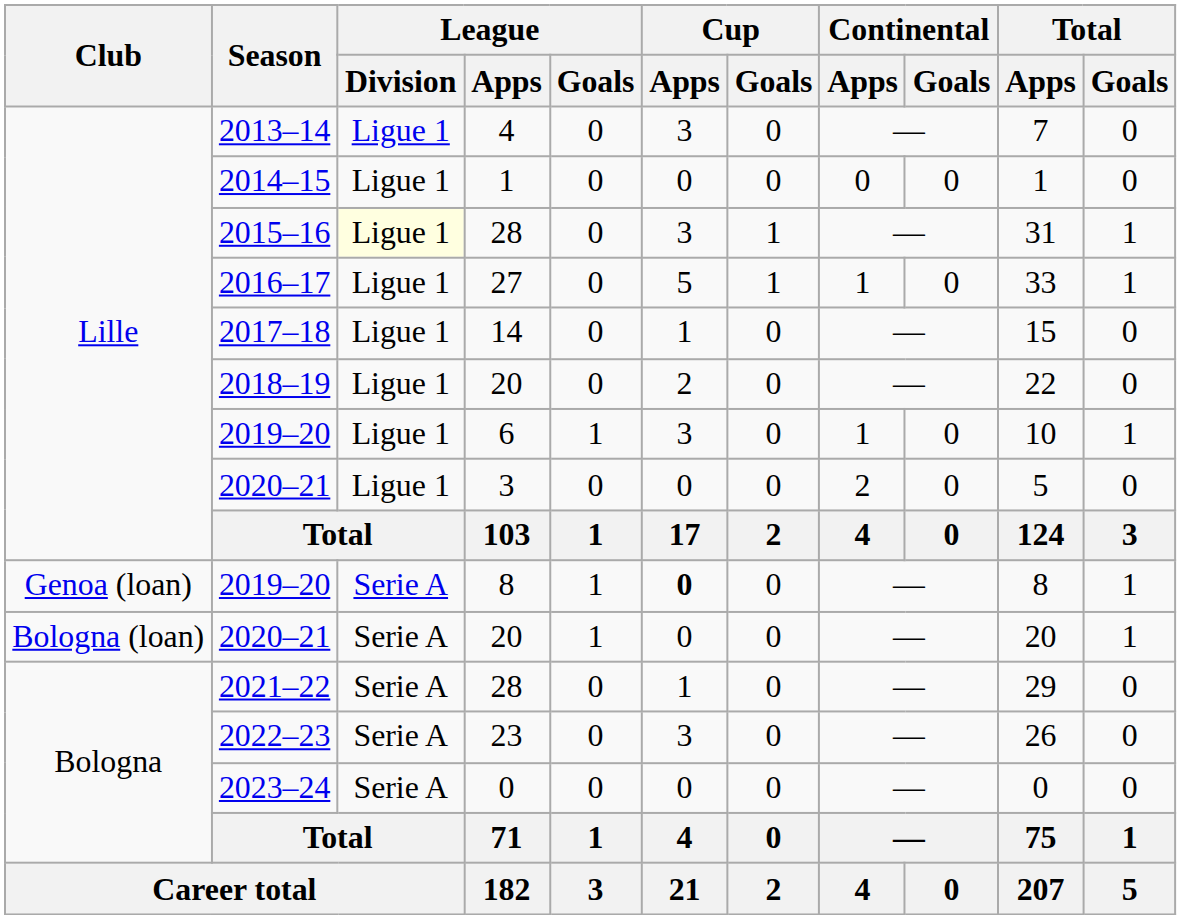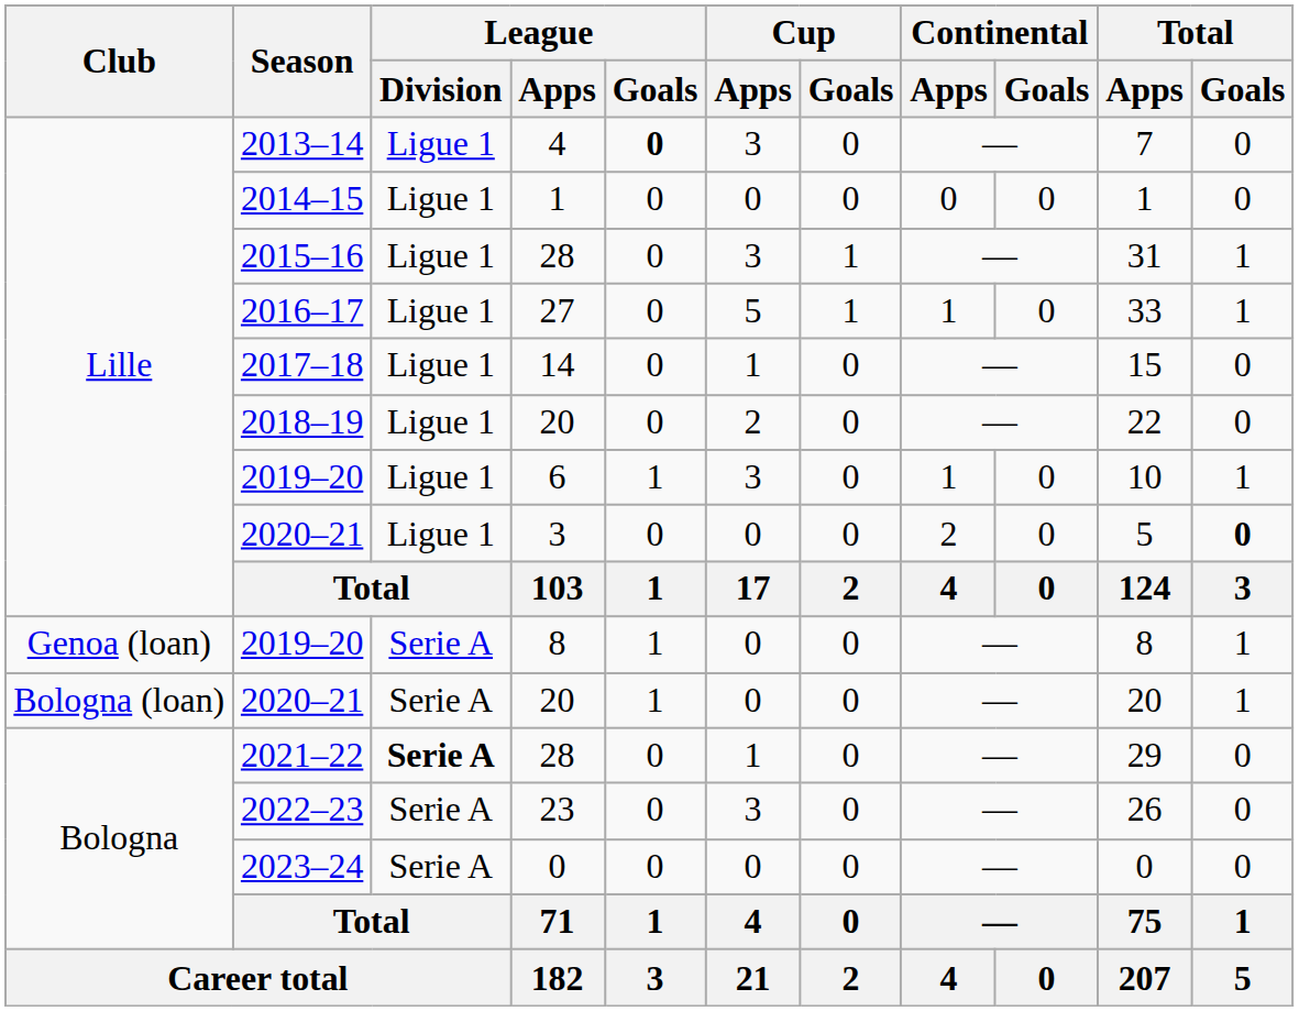2013–14 | League / Goals: normal -> bold
2015–16 | League / Division: lightyellow background -> no background
2020–21 / 3 | Total / Goals: normal -> bold
2019–20 / 8 | Cup / Apps: bold -> normal
2021–22 | League / Division: normal -> bold
